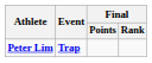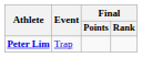Peter Lim | Event: bold -> normal
